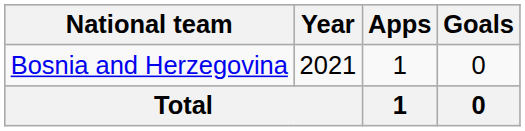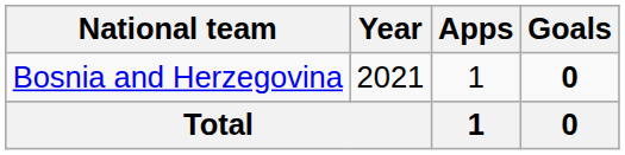Bosnia and Herzegovina | Goals: normal -> bold
